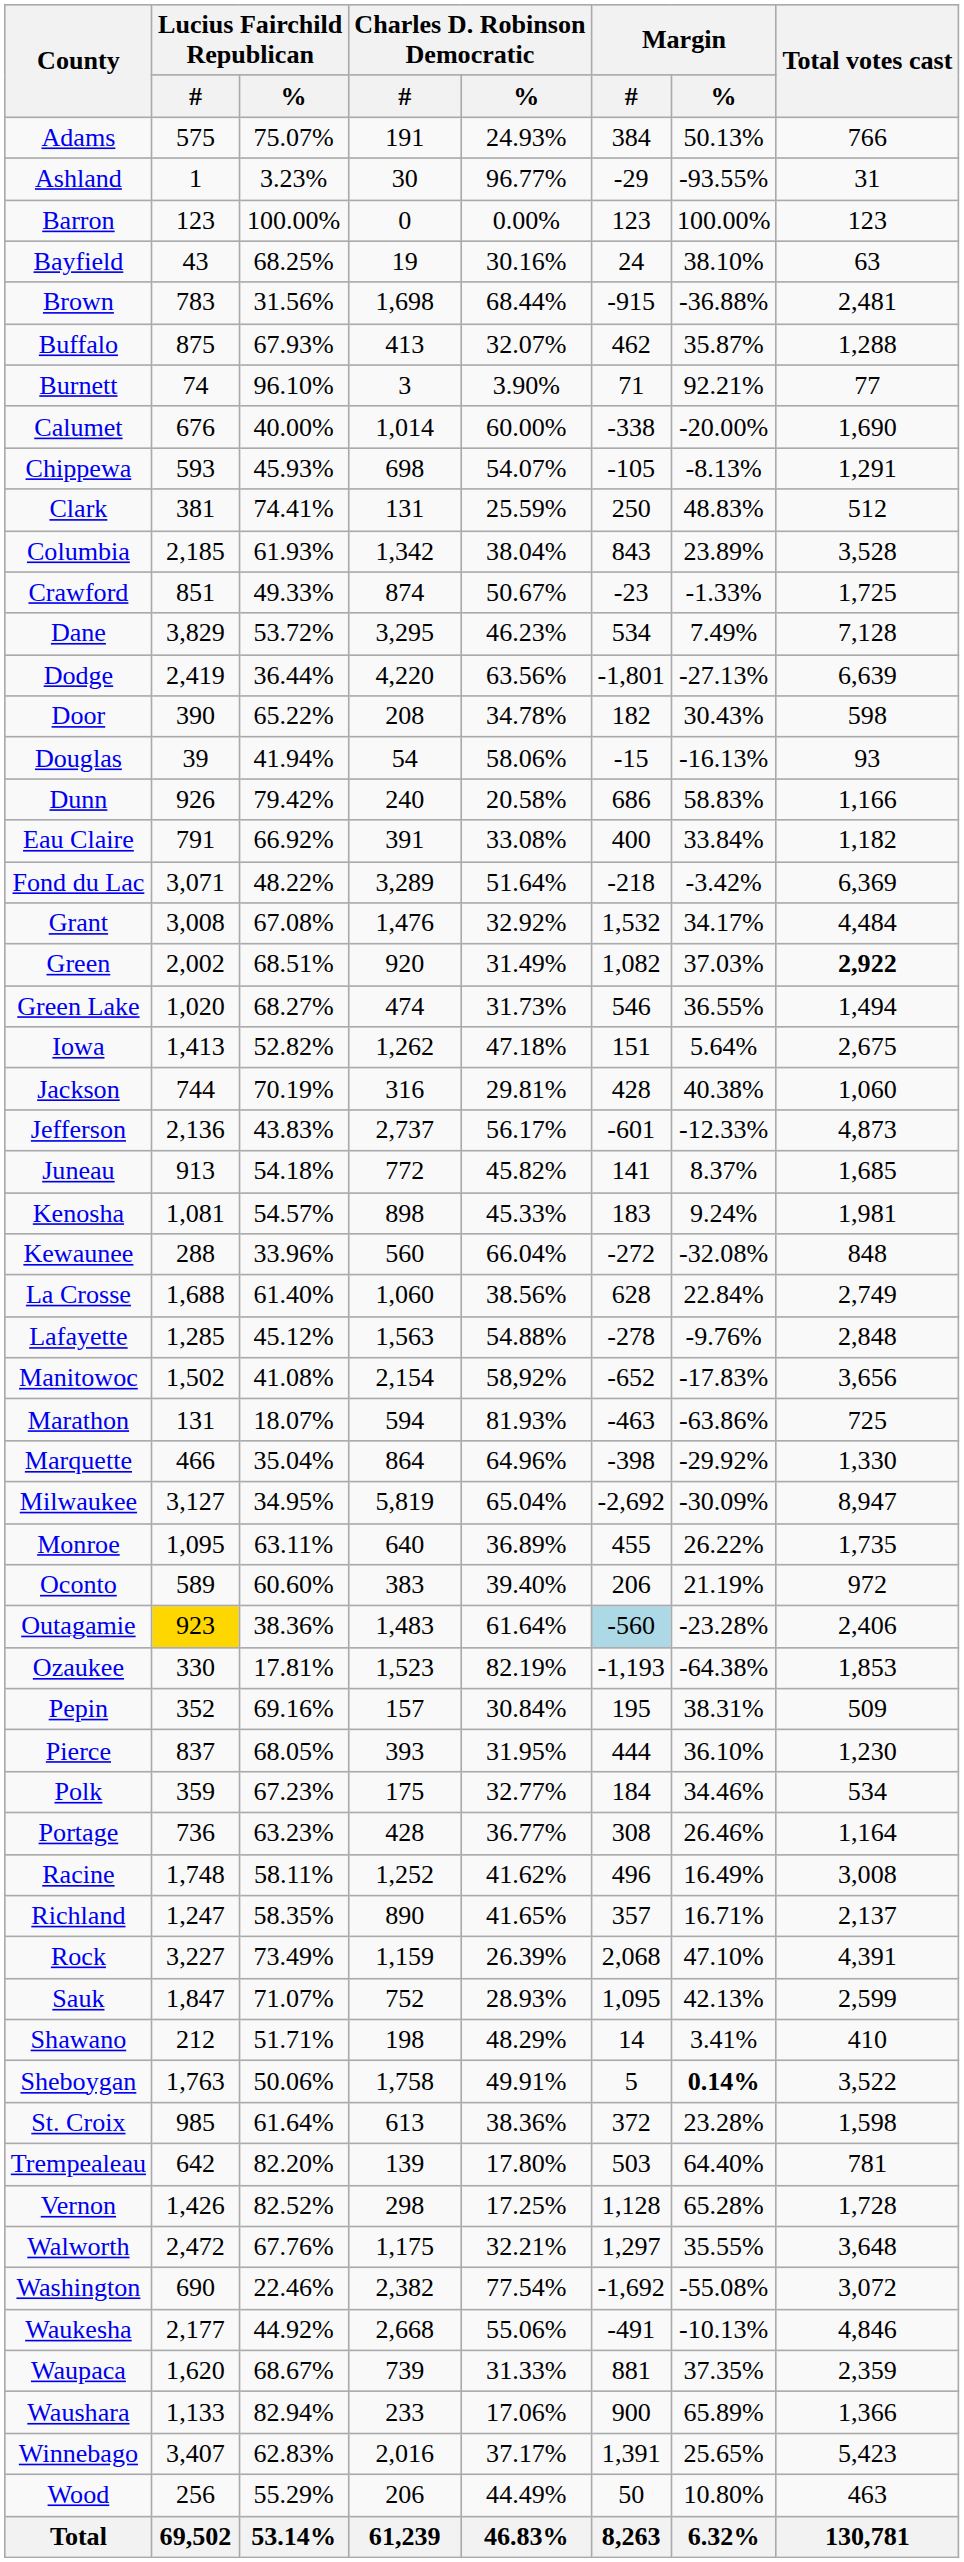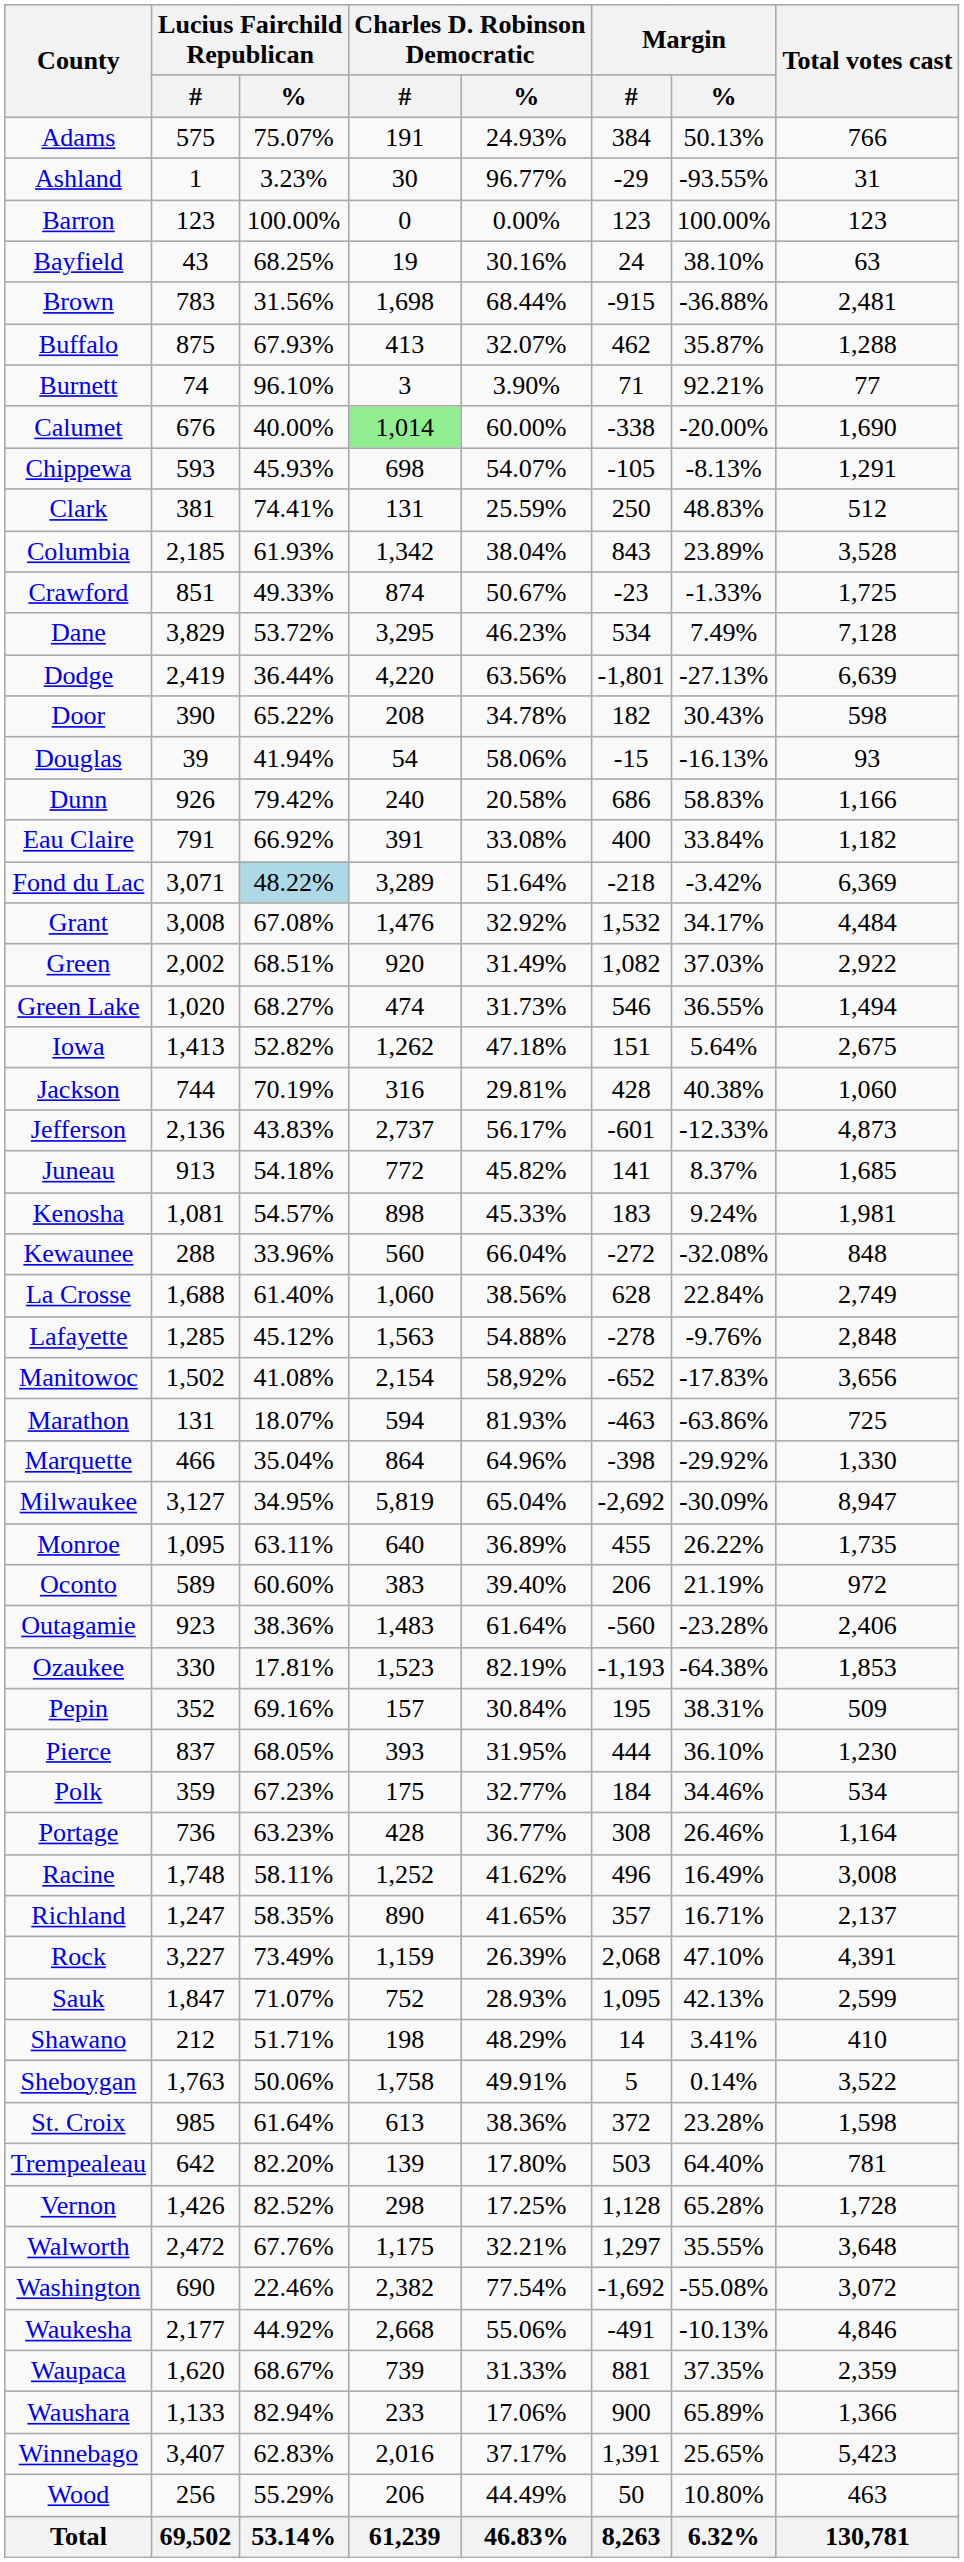Calumet | Charles D. Robinson Democratic / #: no background -> lightgreen background
Fond du Lac | Lucius Fairchild Republican / %: no background -> lightblue background
Green | Total votes cast: bold -> normal
Outagamie | Lucius Fairchild Republican / #: gold background -> no background
Outagamie | Margin / #: lightblue background -> no background
Sheboygan | Margin / %: bold -> normal
